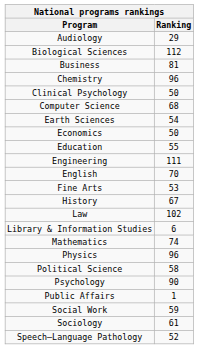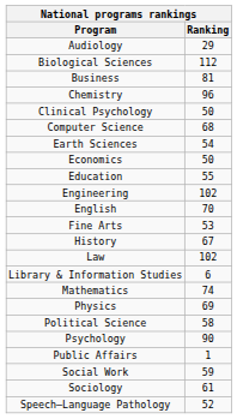Engineering | Ranking: 111 -> 102
Physics | Ranking: 96 -> 69
